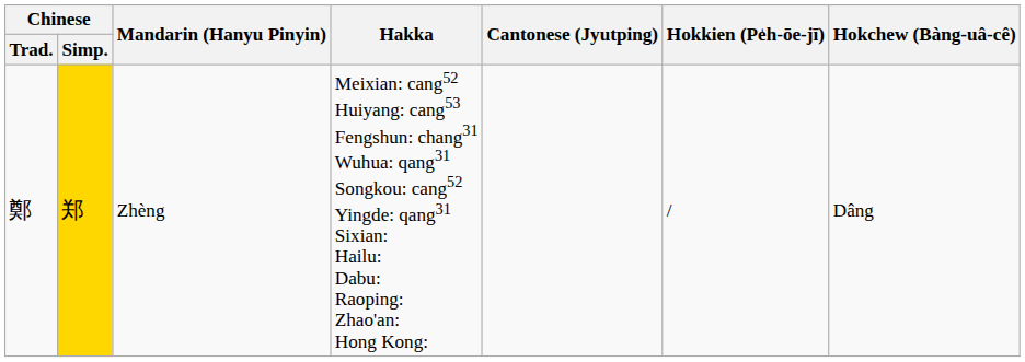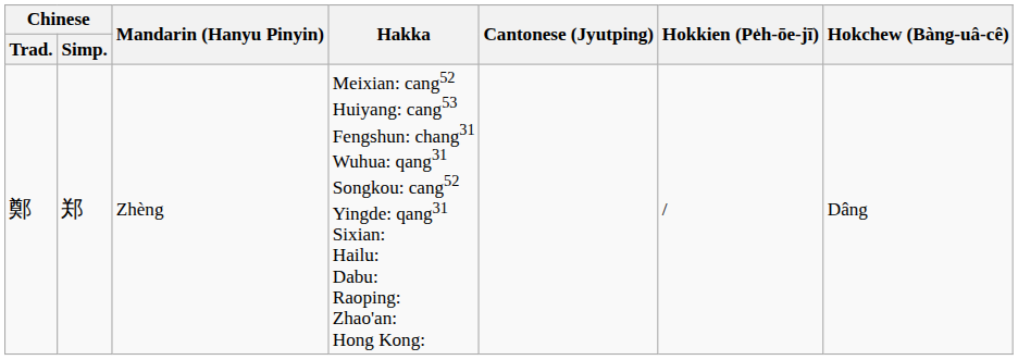Zhèng | Chinese / Simp.: gold background -> no background
